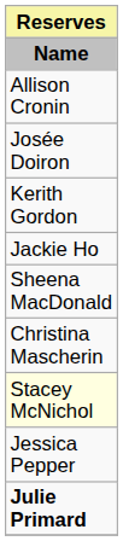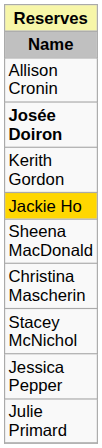Josée Doiron | Name: normal -> bold
Jackie Ho | Name: no background -> gold background
Stacey McNichol | Name: lightyellow background -> no background
Julie Primard | Name: bold -> normal
